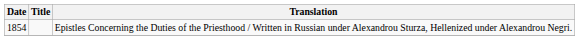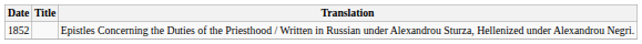row 2 | Date: 1854 -> 1852
